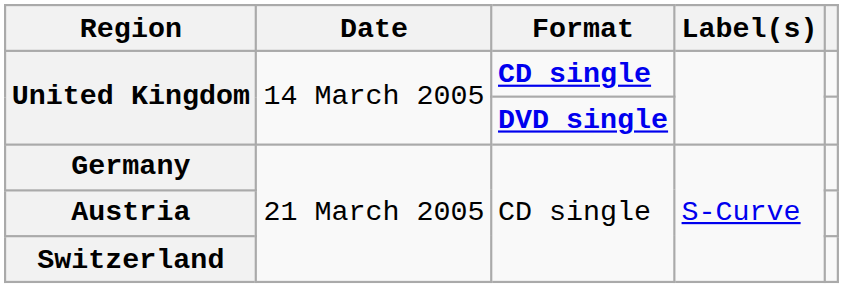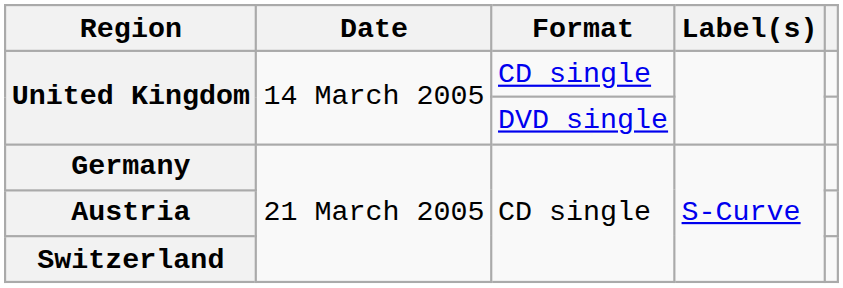United Kingdom / CD single | Format: bold -> normal
United Kingdom / DVD single | Format: bold -> normal
